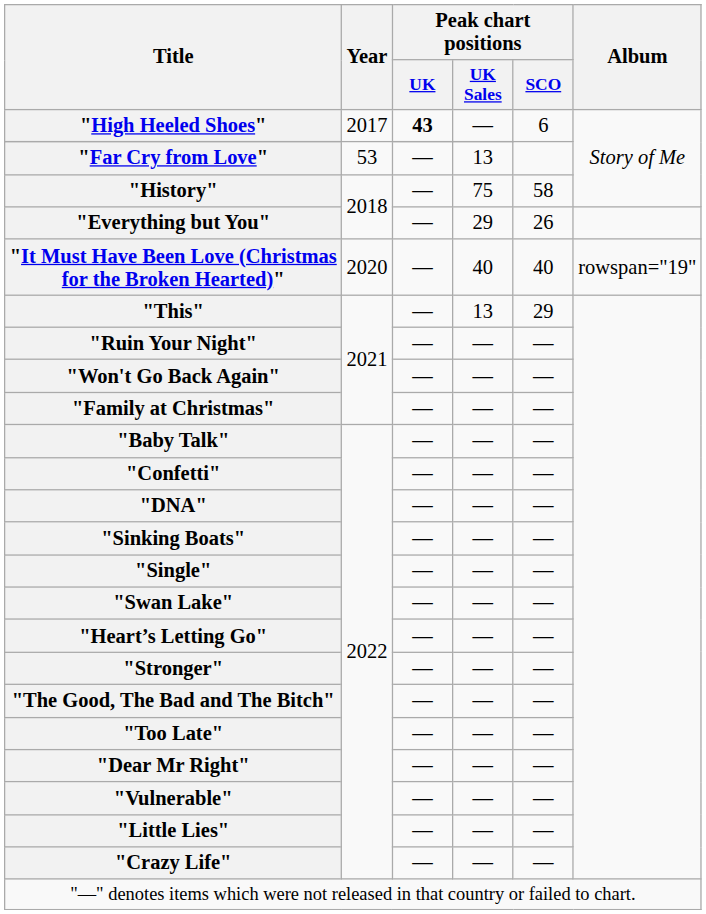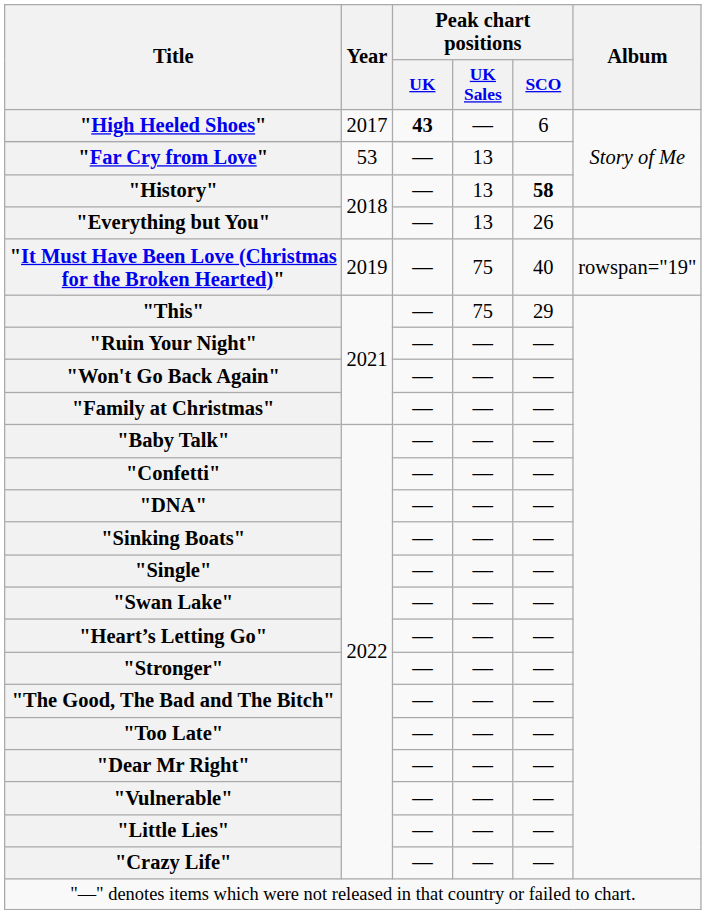"History" | Peak chart positions / UK Sales: 75 -> 13
"History" | Peak chart positions / SCO: normal -> bold
"Everything but You" | Peak chart positions / UK Sales: 29 -> 13
"It Must Have Been Love (Christmas for the Broken Hearted)" | Year: 2020 -> 2019
"It Must Have Been Love (Christmas for the Broken Hearted)" | Peak chart positions / UK Sales: 40 -> 75
"This" | Peak chart positions / UK Sales: 13 -> 75
